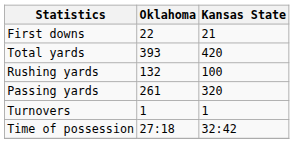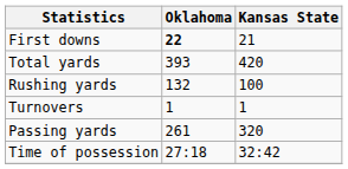First downs | Oklahoma: normal -> bold
rows swapped: Passing yards <-> Turnovers
